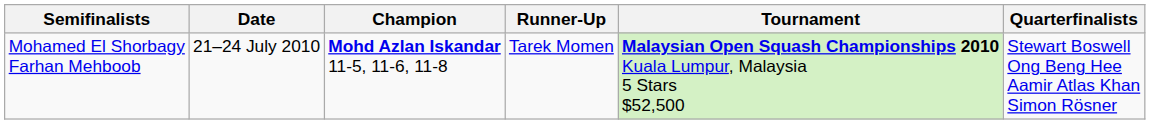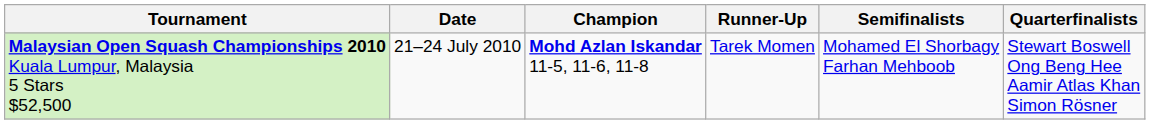columns swapped: Tournament <-> Semifinalists
